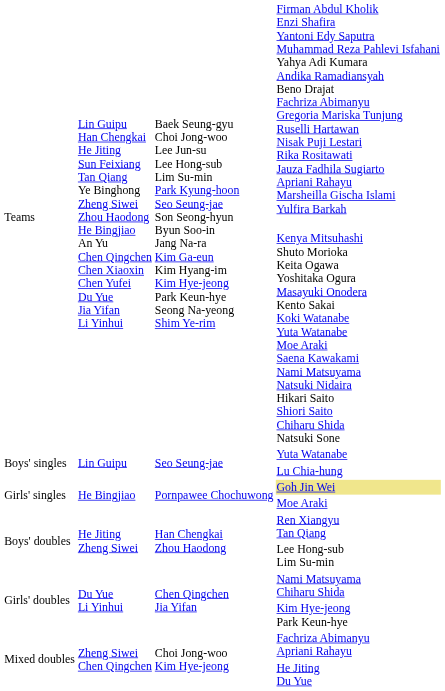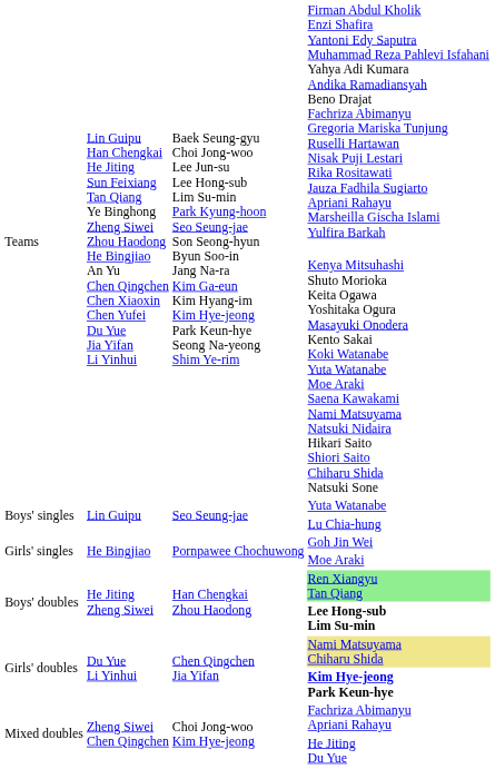Goh Jin Wei | column 4: khaki background -> no background
Ren Xiangyu Tan Qiang | column 4: no background -> lightgreen background
Lee Hong-sub Lim Su-min | column 4: normal -> bold
Nami Matsuyama Chiharu Shida | column 4: no background -> khaki background
Kim Hye-jeong Park Keun-hye | column 4: normal -> bold
